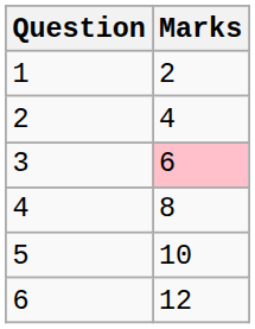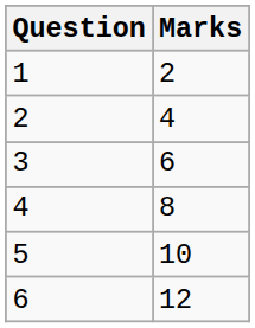3 | Marks: pink background -> no background
